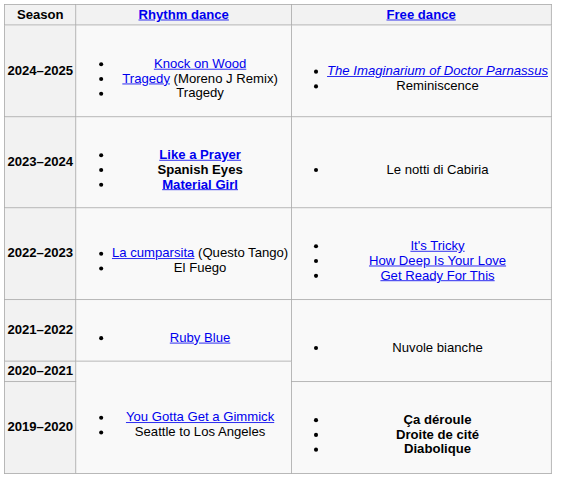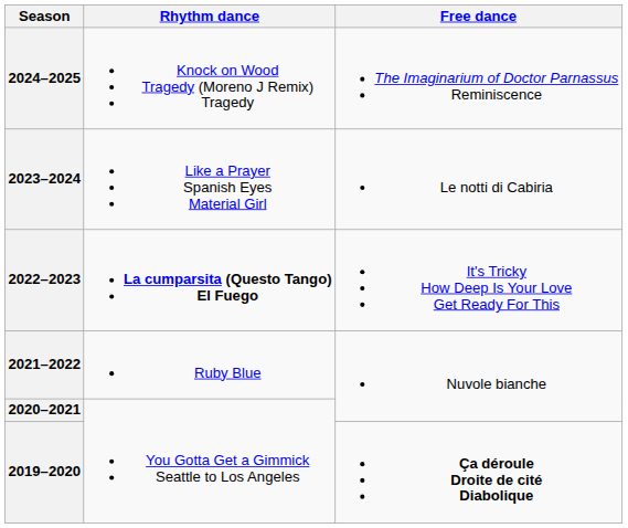2023–2024 | Rhythm dance: bold -> normal
2022–2023 | Rhythm dance: normal -> bold
